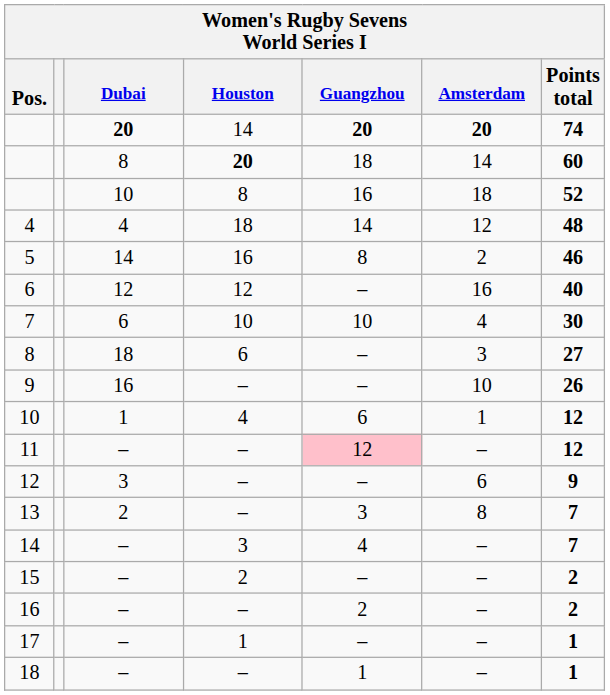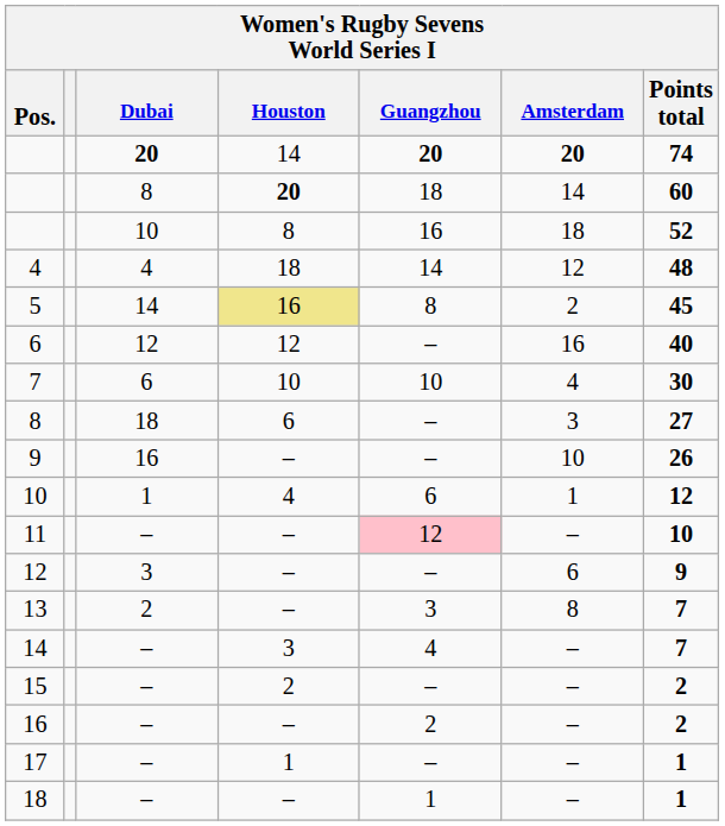5 | Houston: no background -> khaki background
5 | Points total: 46 -> 45
11 | Points total: 12 -> 10
